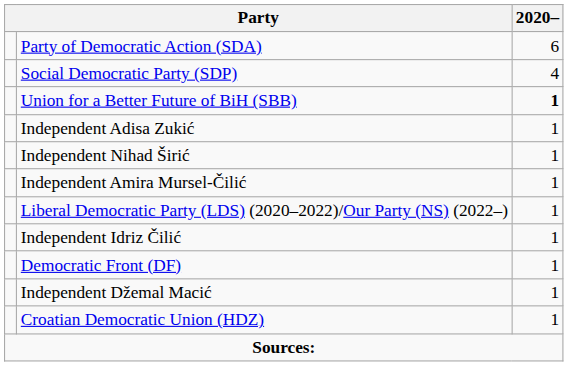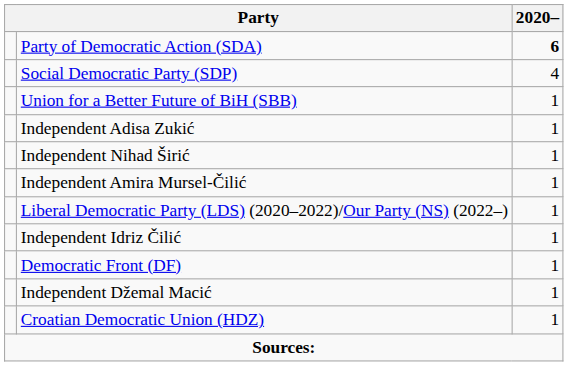Party of Democratic Action (SDA) | 2020–: normal -> bold
Union for a Better Future of BiH (SBB) | 2020–: bold -> normal
